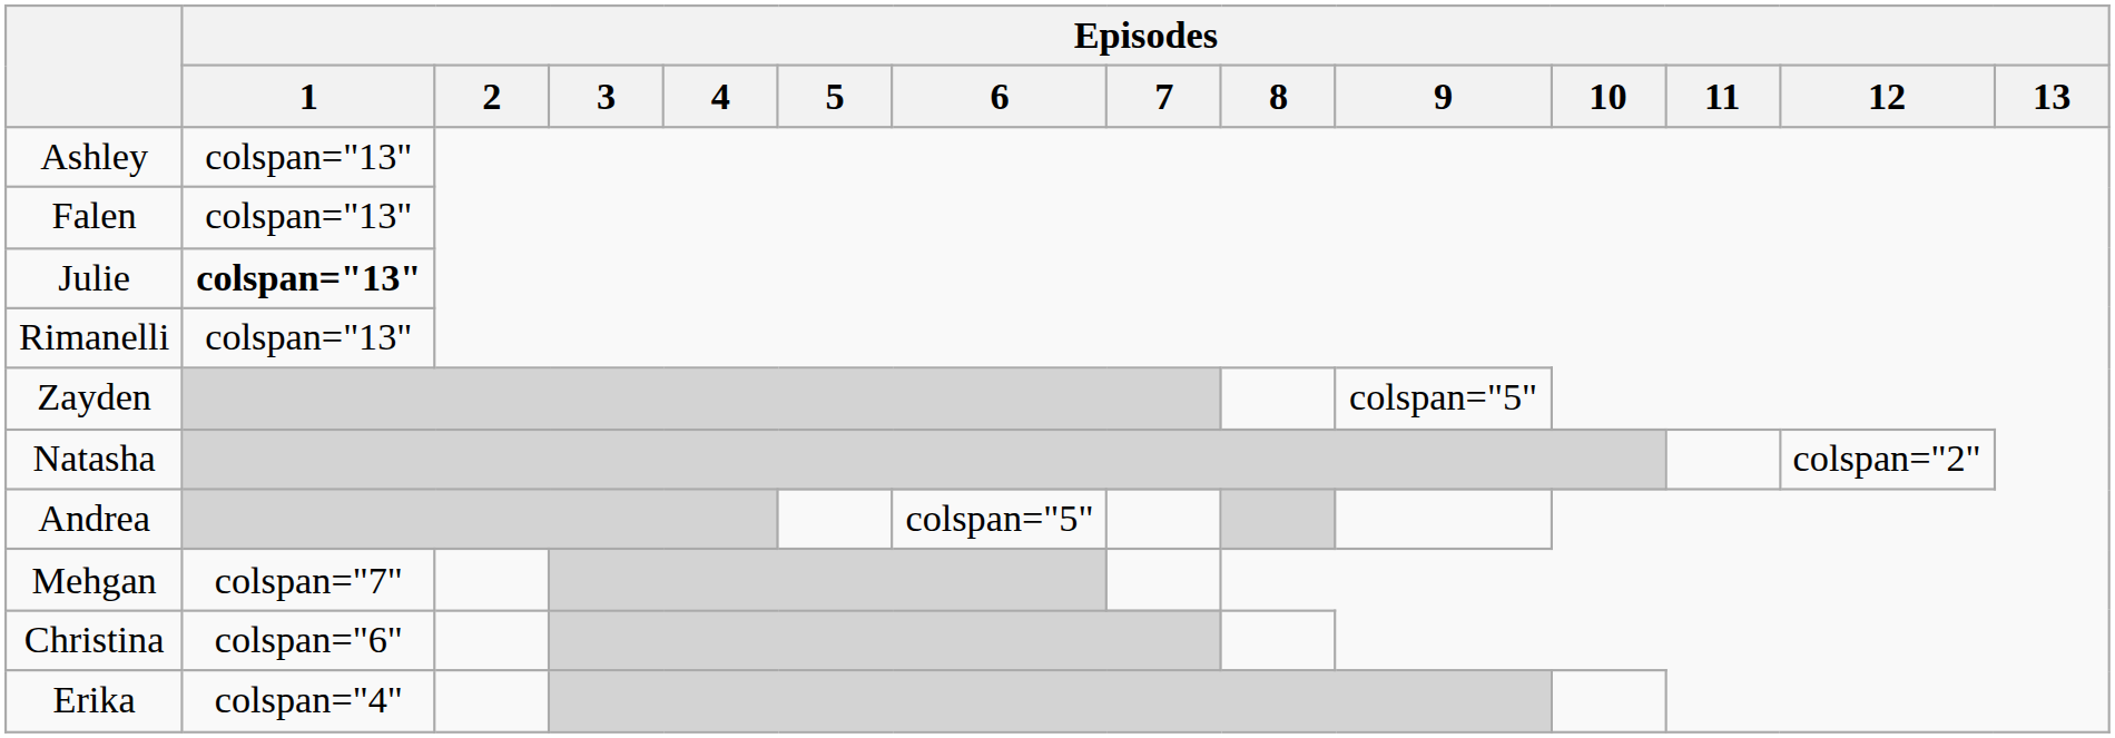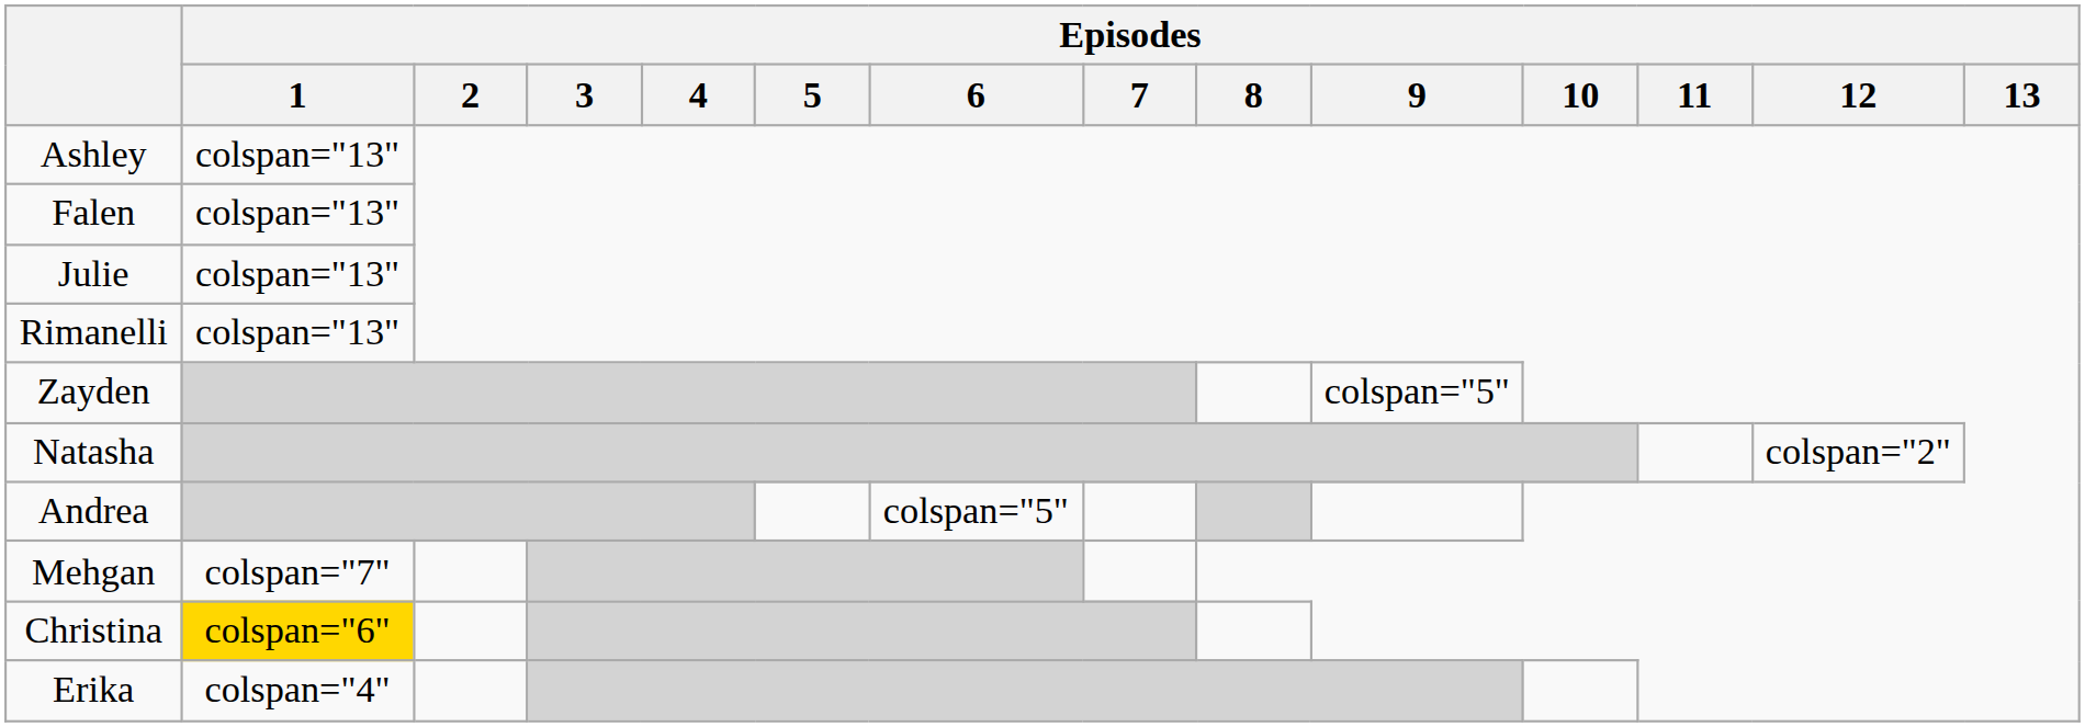Julie | Episodes / 1: bold -> normal
Christina | Episodes / 1: no background -> gold background
